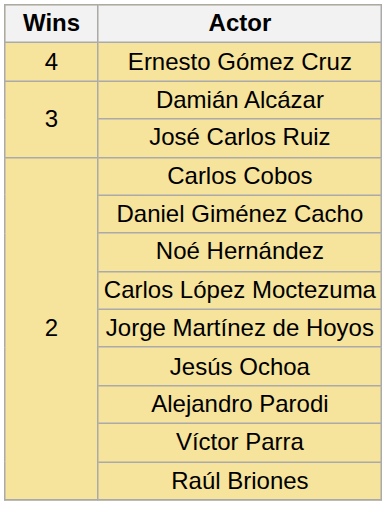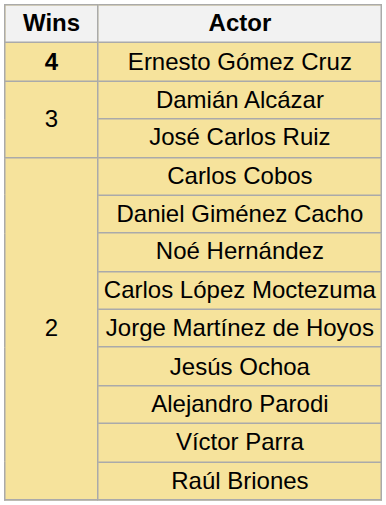Ernesto Gómez Cruz | Wins: normal -> bold
